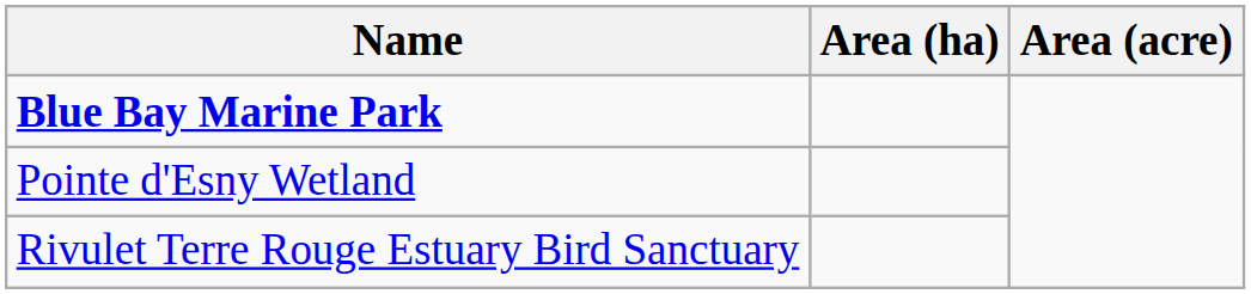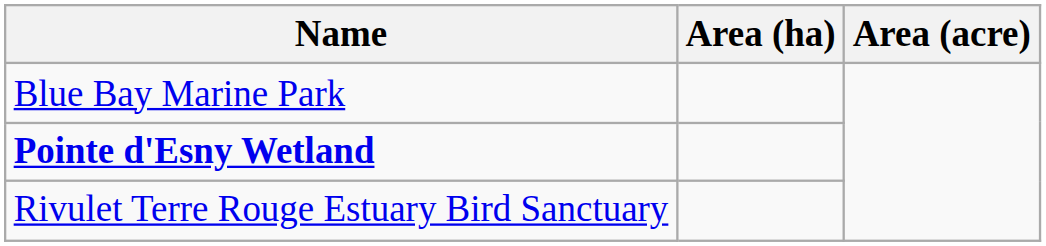Blue Bay Marine Park | Name: bold -> normal
Pointe d'Esny Wetland | Name: normal -> bold
